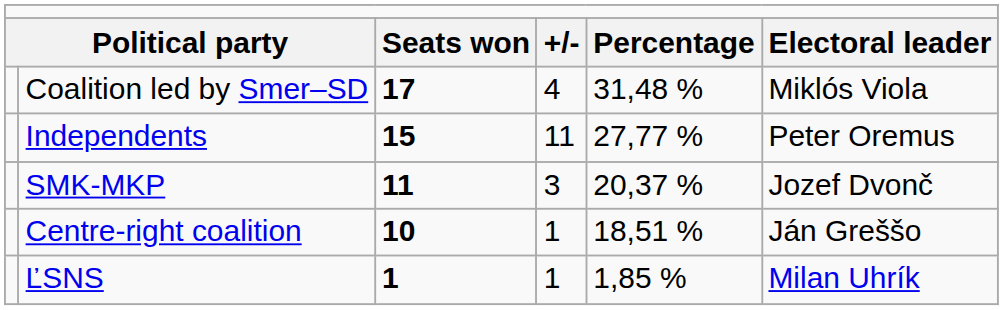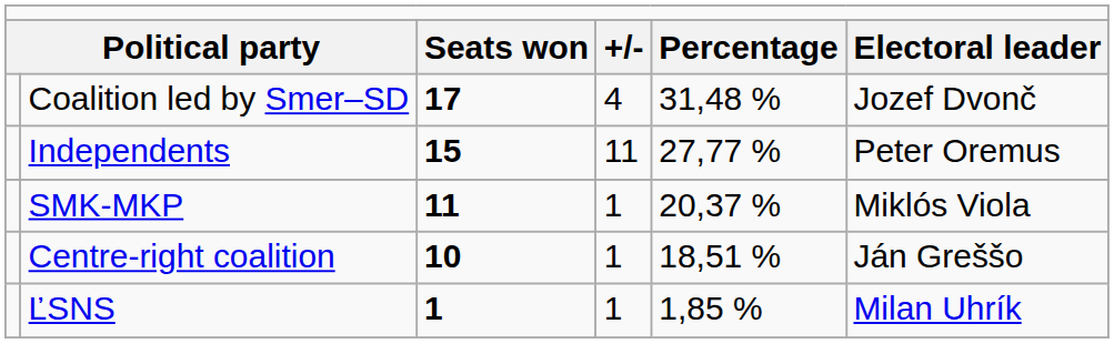Coalition led by Smer–SD | column 6: Miklós Viola -> Jozef Dvonč
SMK-MKP | column 4: 3 -> 1
SMK-MKP | column 6: Jozef Dvonč -> Miklós Viola
